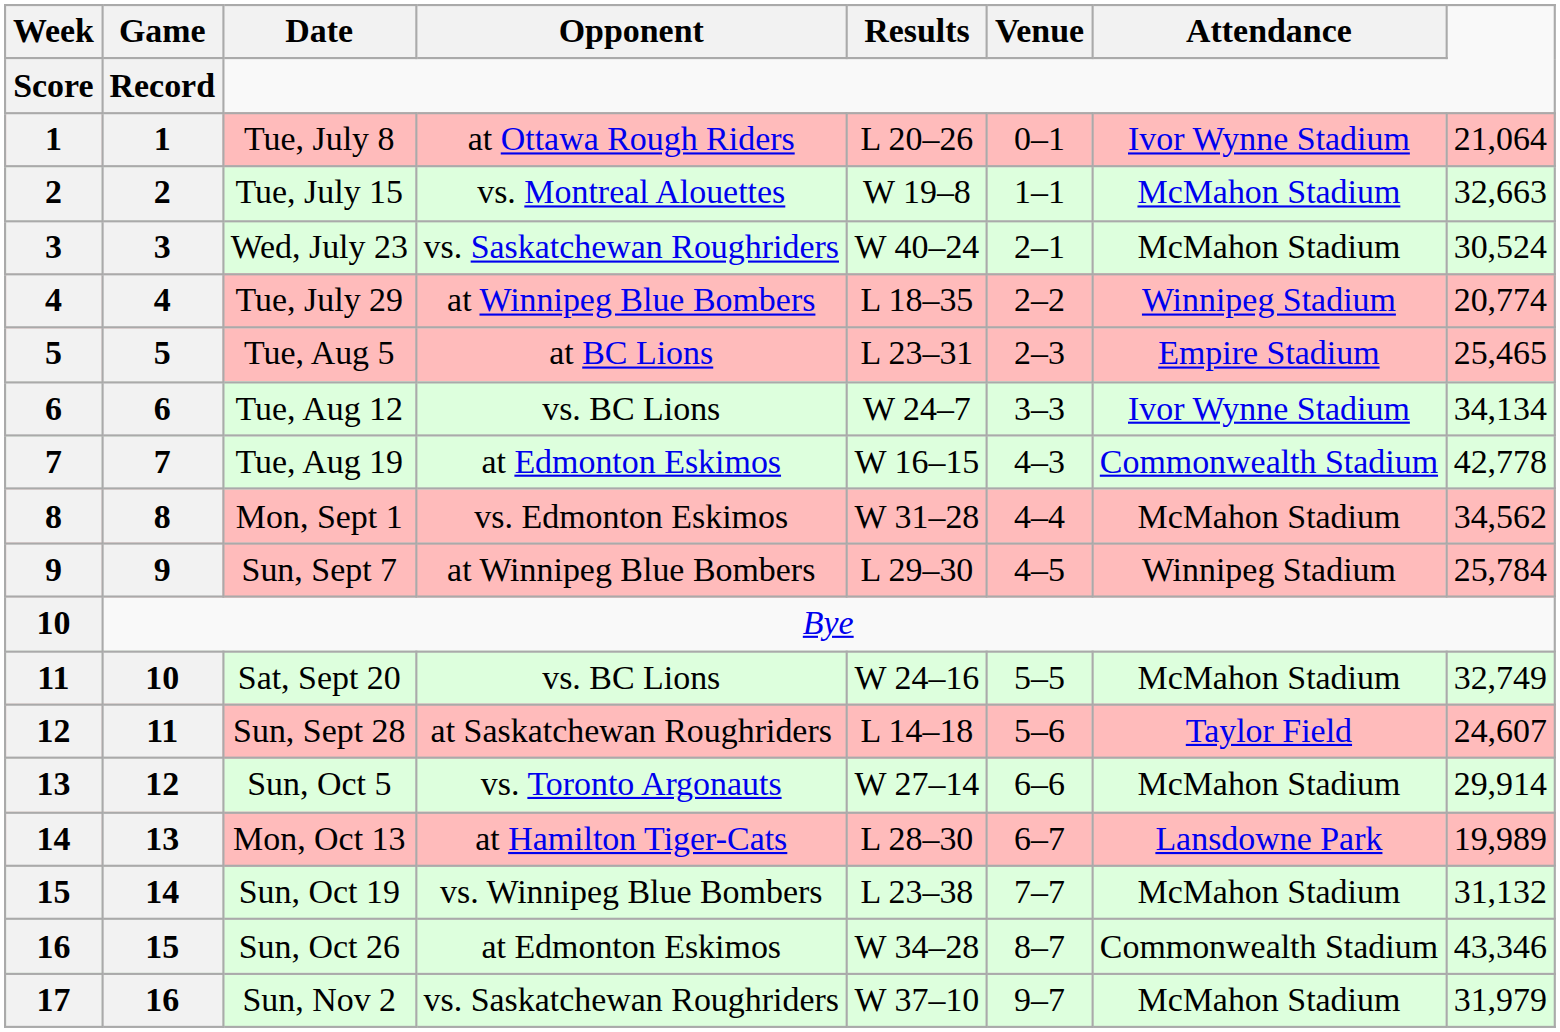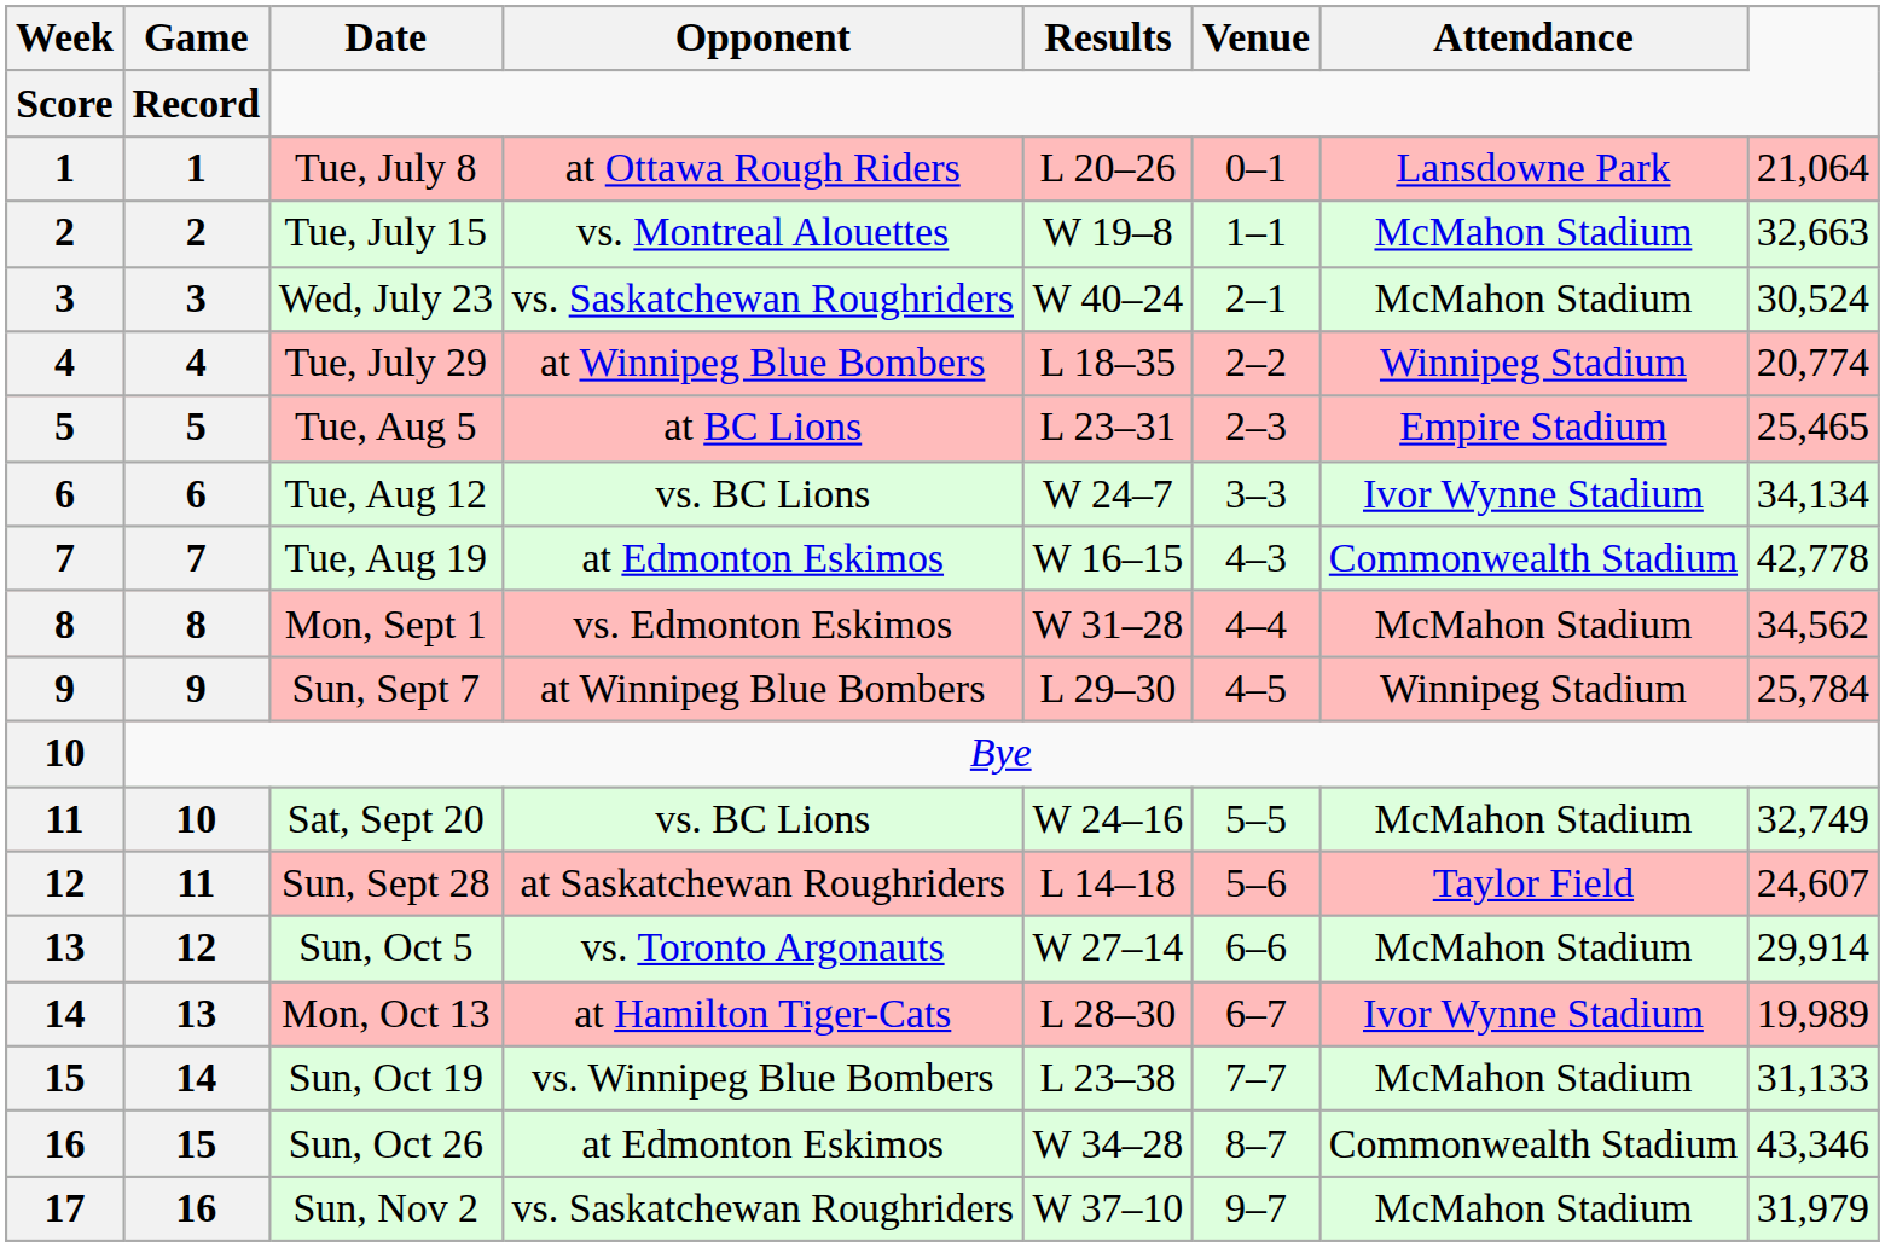Tue, July 8 | Attendance: Ivor Wynne Stadium -> Lansdowne Park
Mon, Oct 13 | Attendance: Lansdowne Park -> Ivor Wynne Stadium
Sun, Oct 19 | column 8: 31,132 -> 31,133
